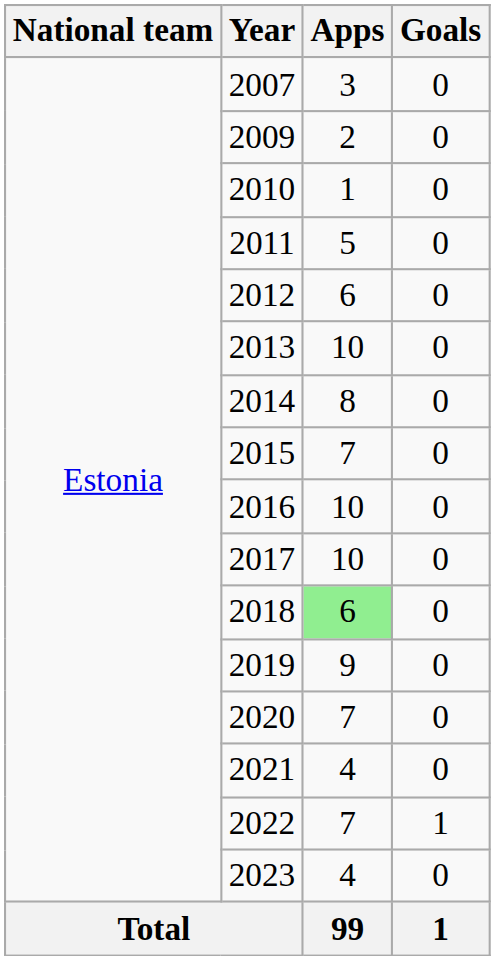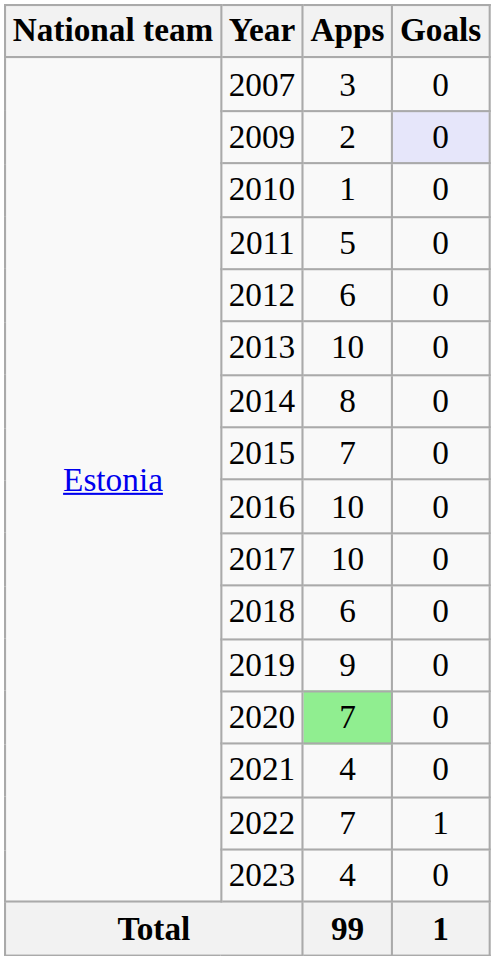2009 | Goals: no background -> lavender background
2018 | Apps: lightgreen background -> no background
2020 | Apps: no background -> lightgreen background
